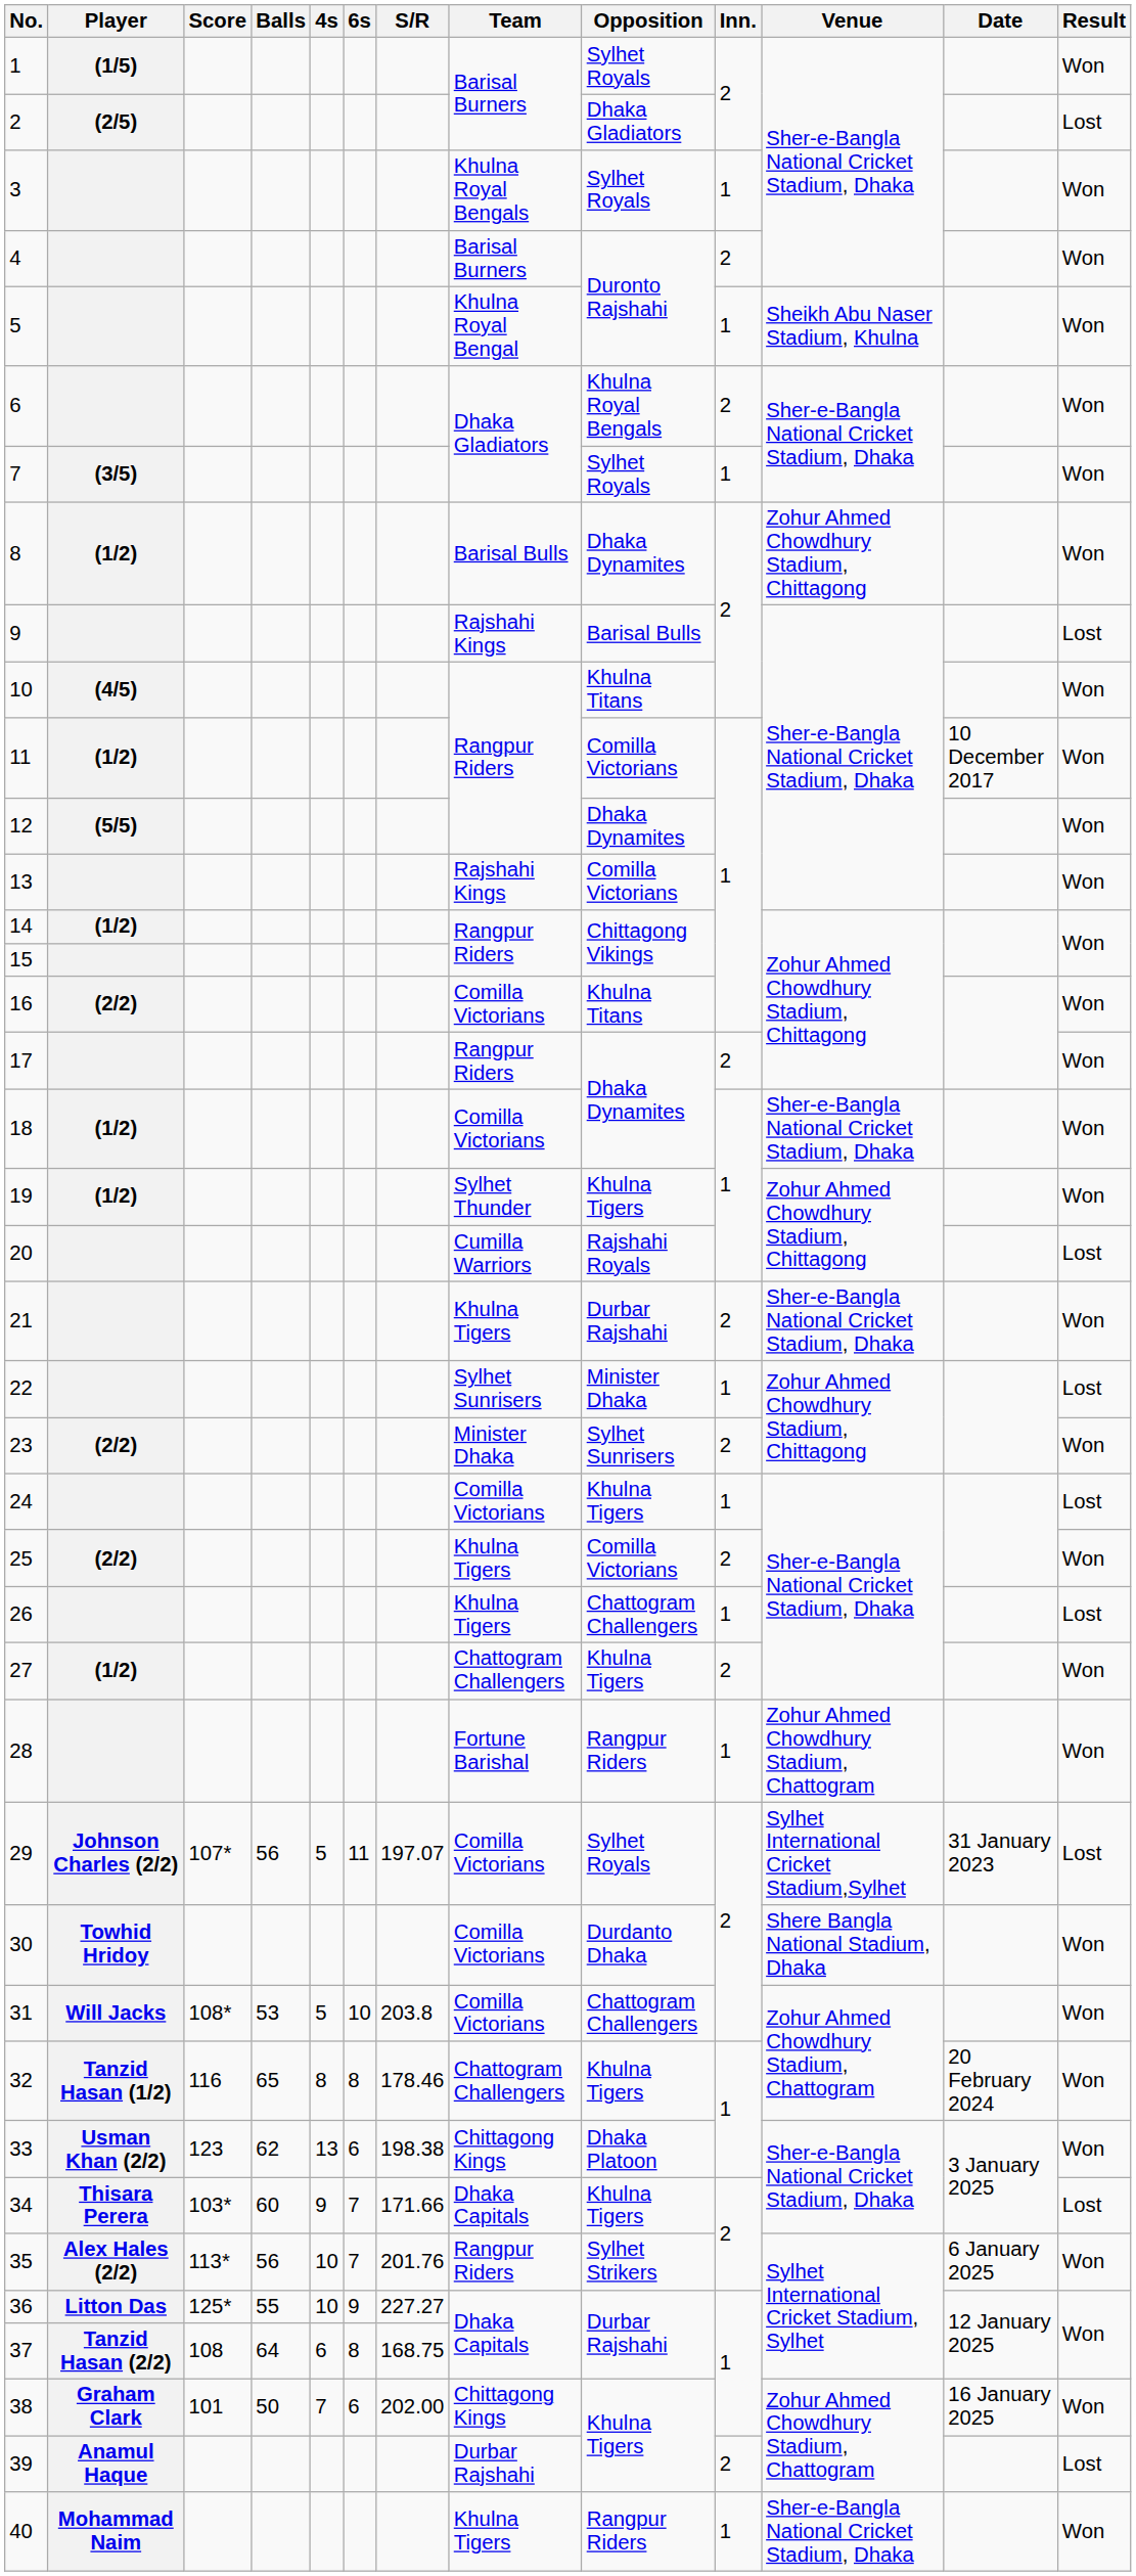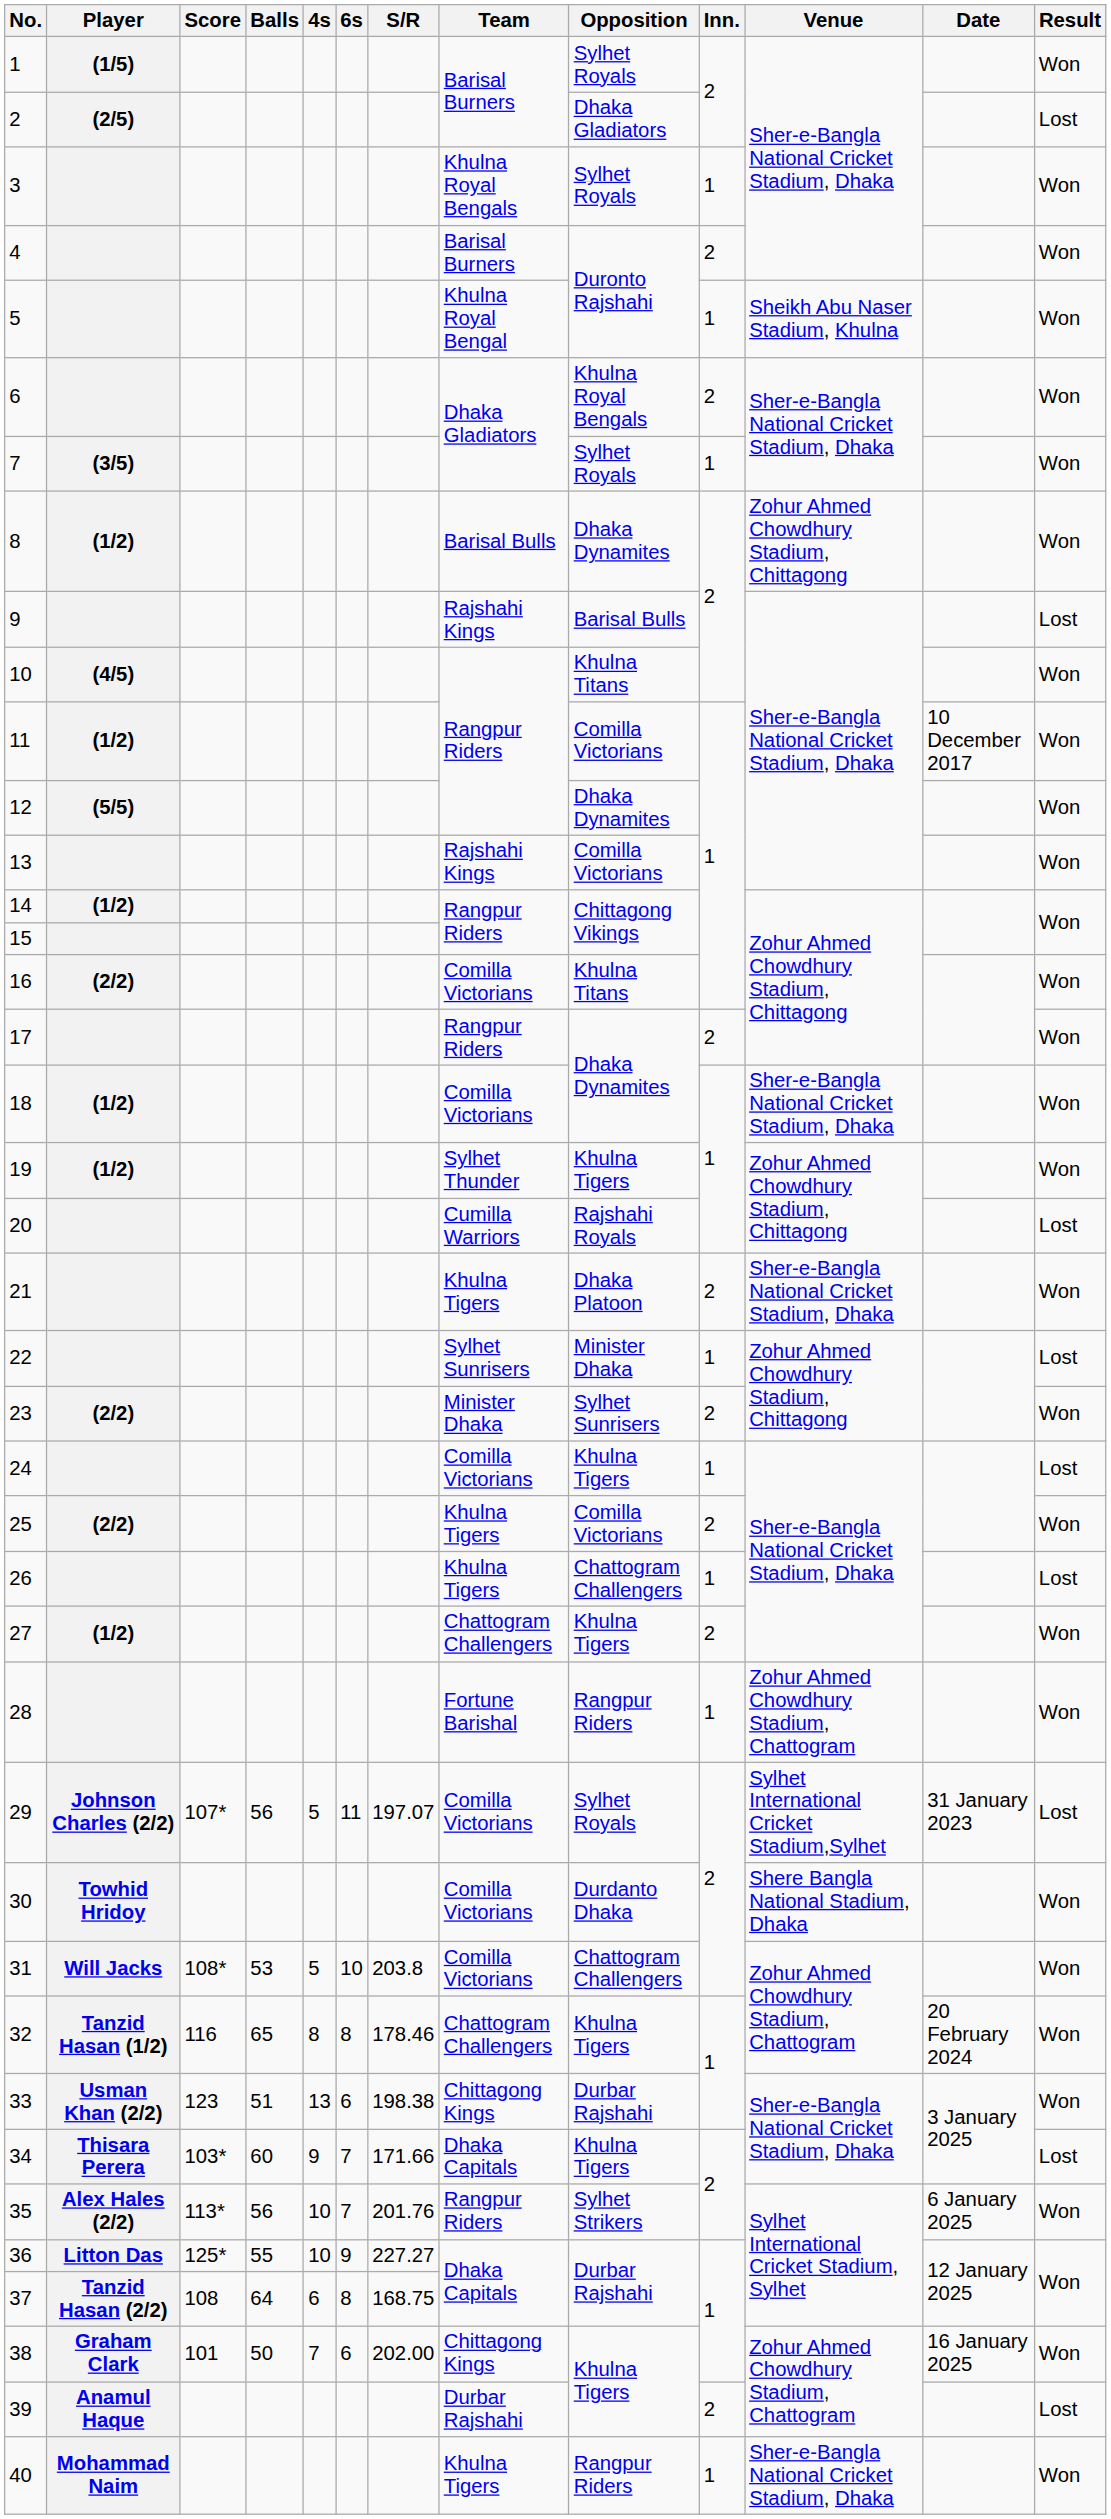21 | Opposition: Durbar Rajshahi -> Dhaka Platoon
33 | Balls: 62 -> 51
33 | Opposition: Dhaka Platoon -> Durbar Rajshahi
